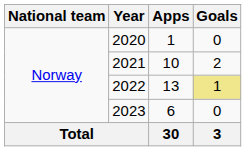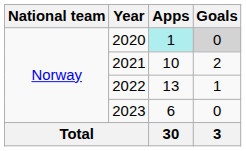2020 | Apps: no background -> paleturquoise background
2020 | Goals: no background -> lightgrey background
2022 | Goals: khaki background -> no background
